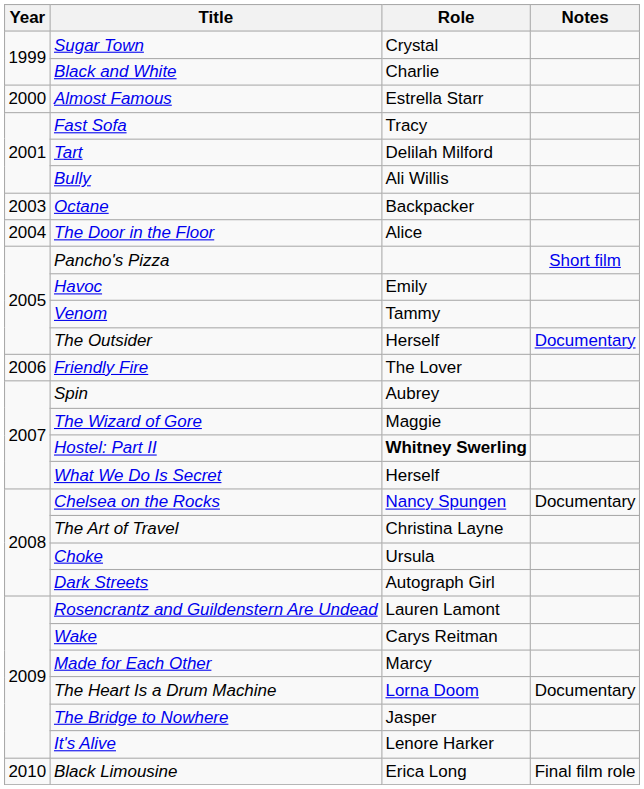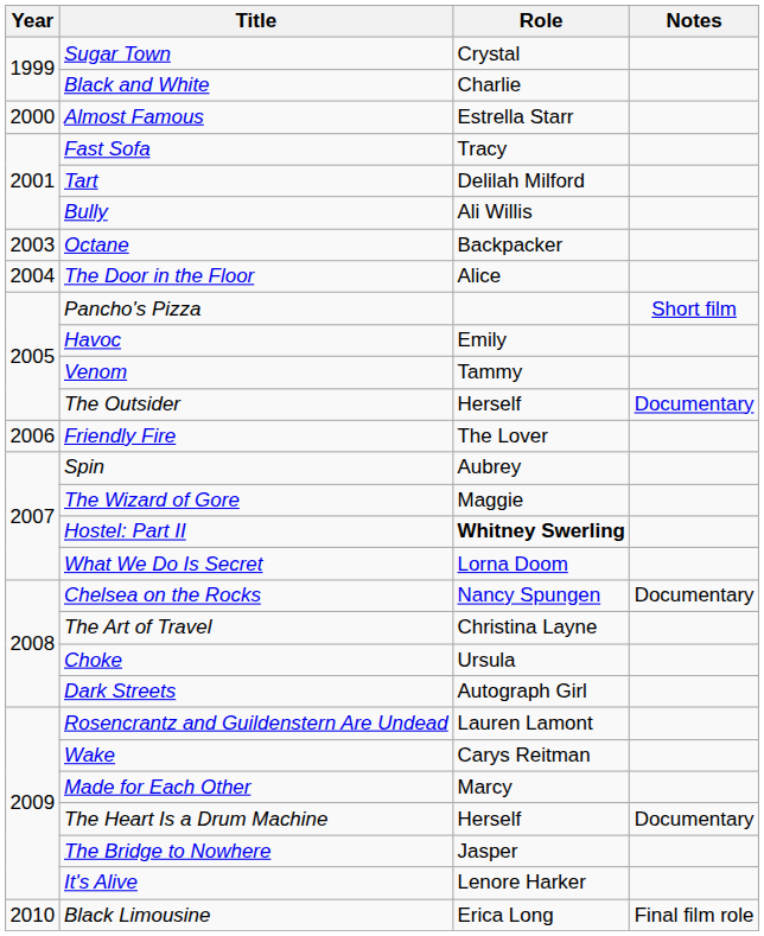What We Do Is Secret | Role: Herself -> Lorna Doom
The Heart Is a Drum Machine | Role: Lorna Doom -> Herself
